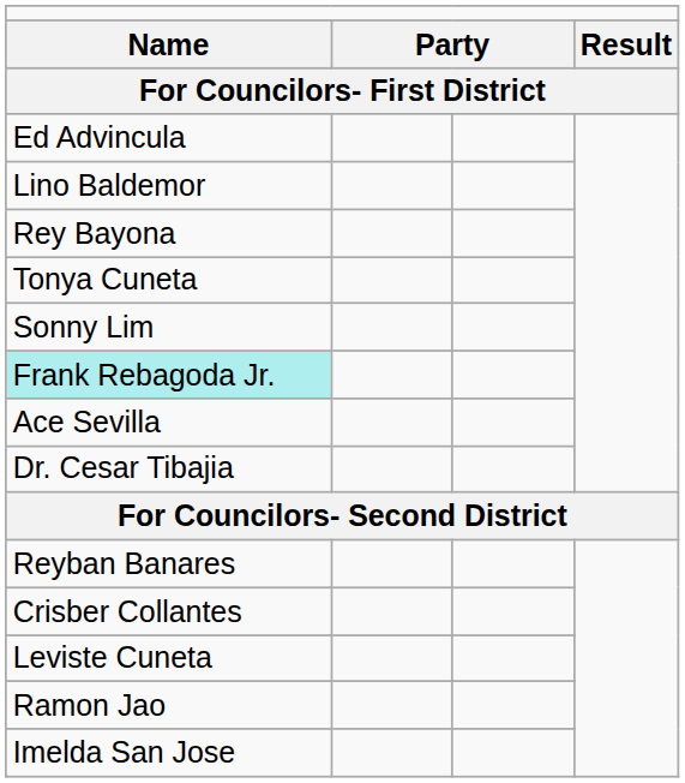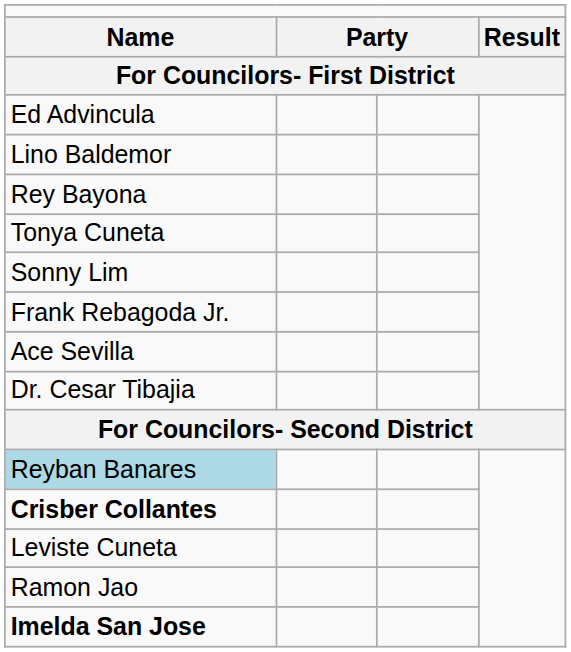Frank Rebagoda Jr. | column 1: paleturquoise background -> no background
Reyban Banares | column 1: no background -> lightblue background
Crisber Collantes | column 1: normal -> bold
Imelda San Jose | column 1: normal -> bold
